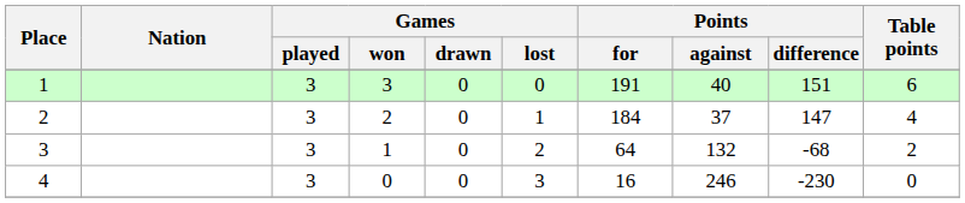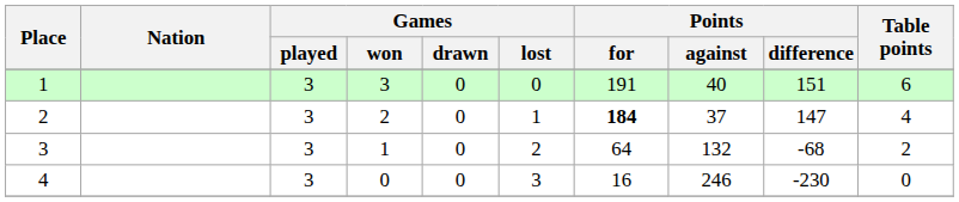row 4 | Points / for: normal -> bold
